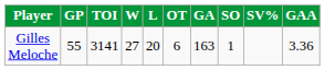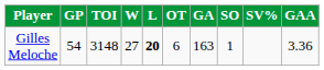Gilles Meloche | GP: 55 -> 54
Gilles Meloche | TOI: 3141 -> 3148
Gilles Meloche | L: normal -> bold
